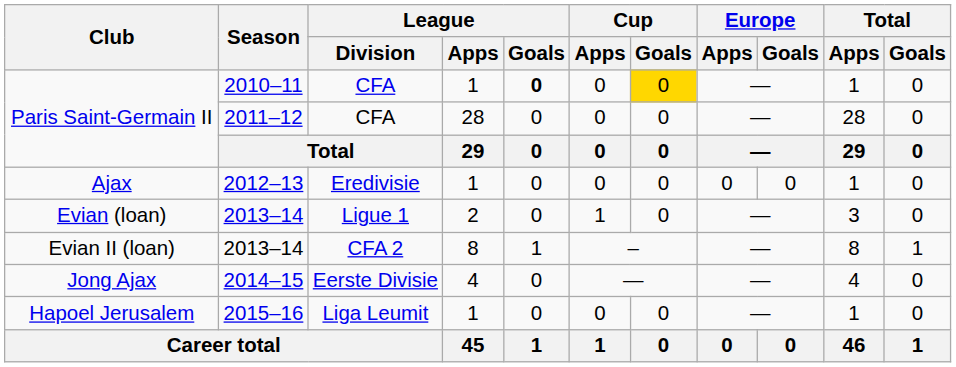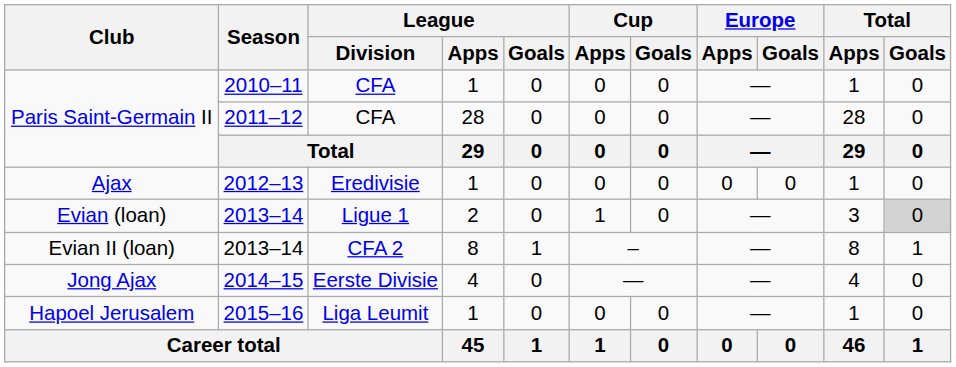Paris Saint-Germain II / 2010–11 | League / Goals: bold -> normal
Paris Saint-Germain II / 2010–11 | Cup / Goals: gold background -> no background
Evian (loan) | Total / Goals: no background -> lightgrey background
